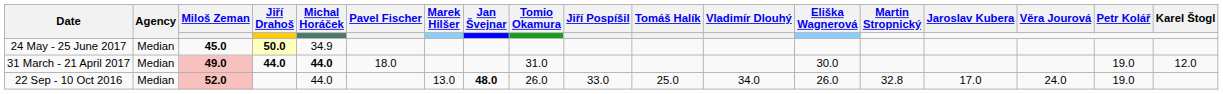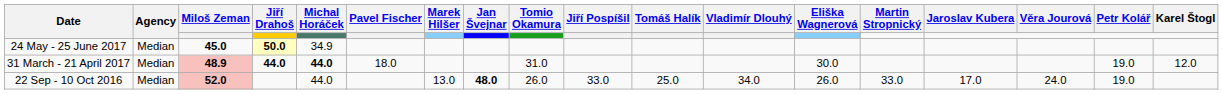31 March - 21 April 2017 | Miloš Zeman: 49.0 -> 48.9
22 Sep - 10 Oct 2016 | Martin Stropnický: 32.8 -> 33.0
